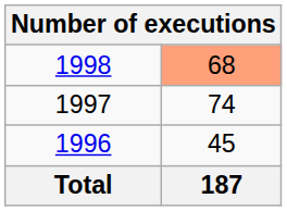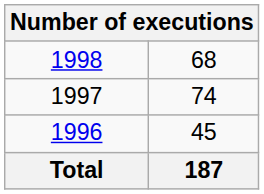1998 | column 2: lightsalmon background -> no background
